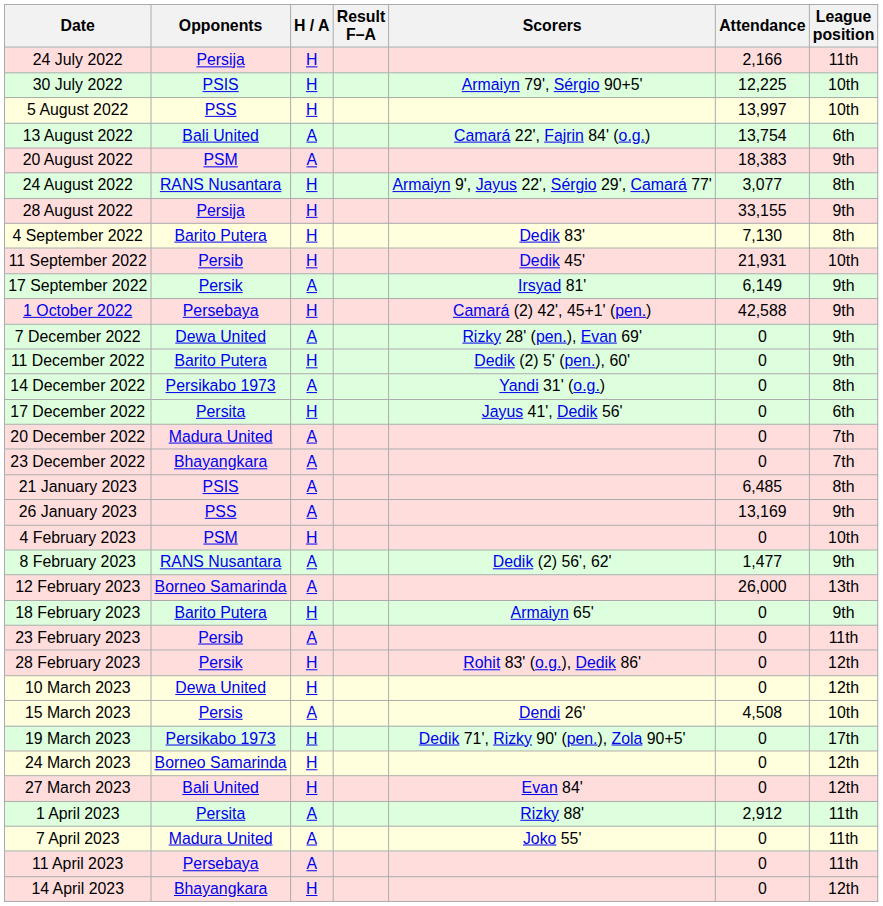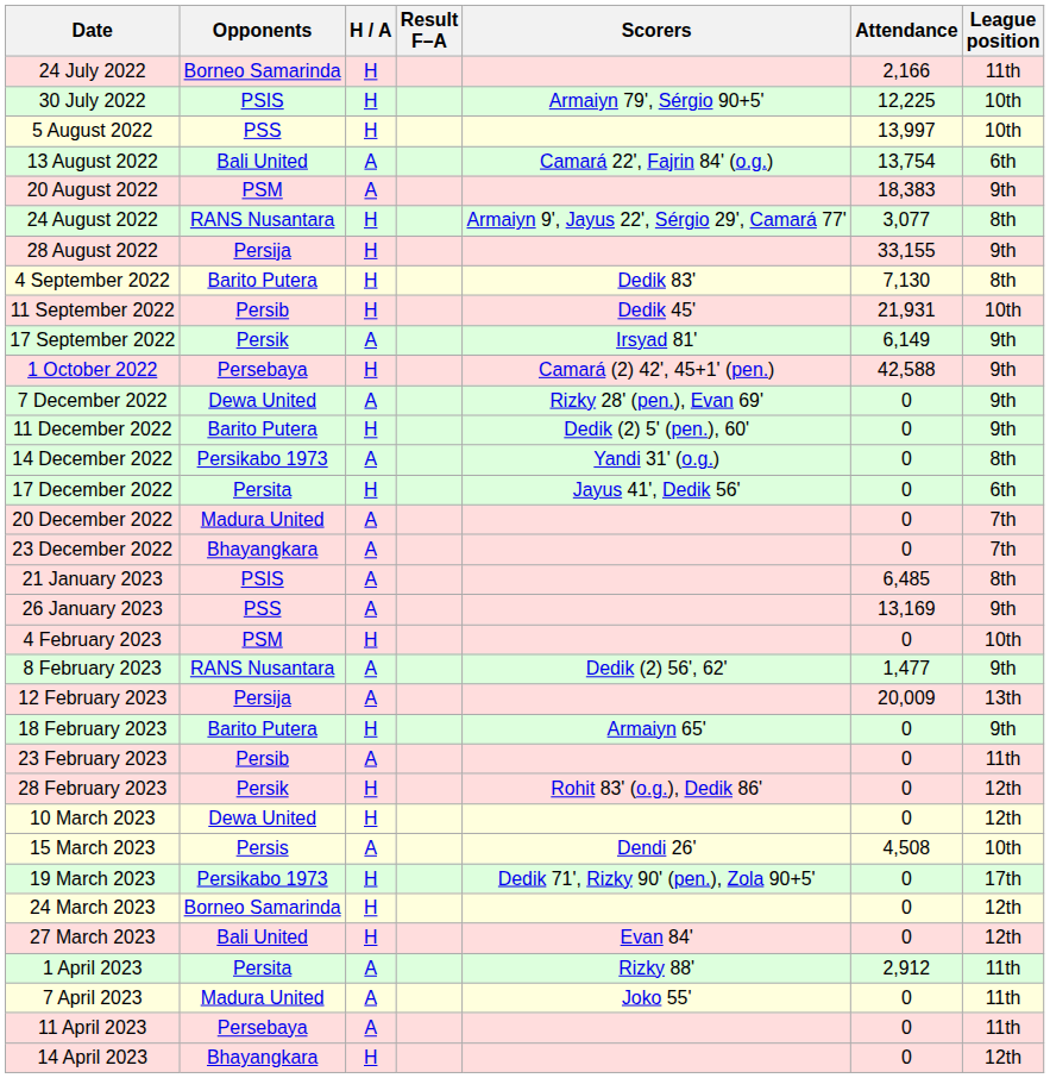24 July 2022 | Opponents: Persija -> Borneo Samarinda
12 February 2023 | Opponents: Borneo Samarinda -> Persija
12 February 2023 | Attendance: 26,000 -> 20,009
